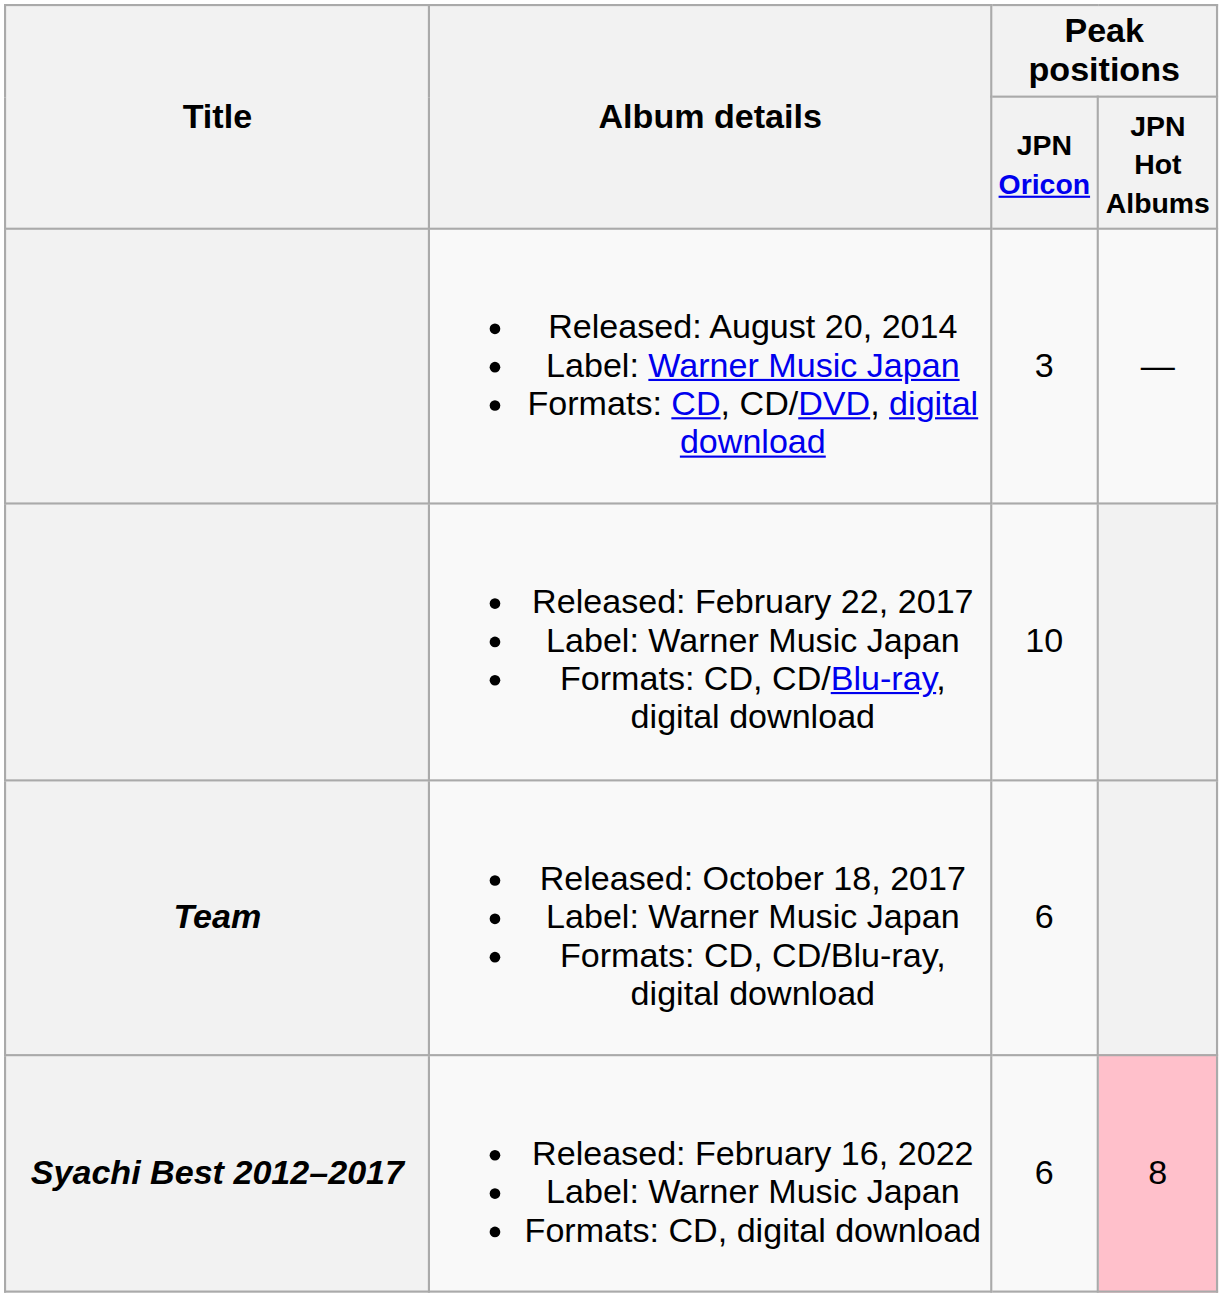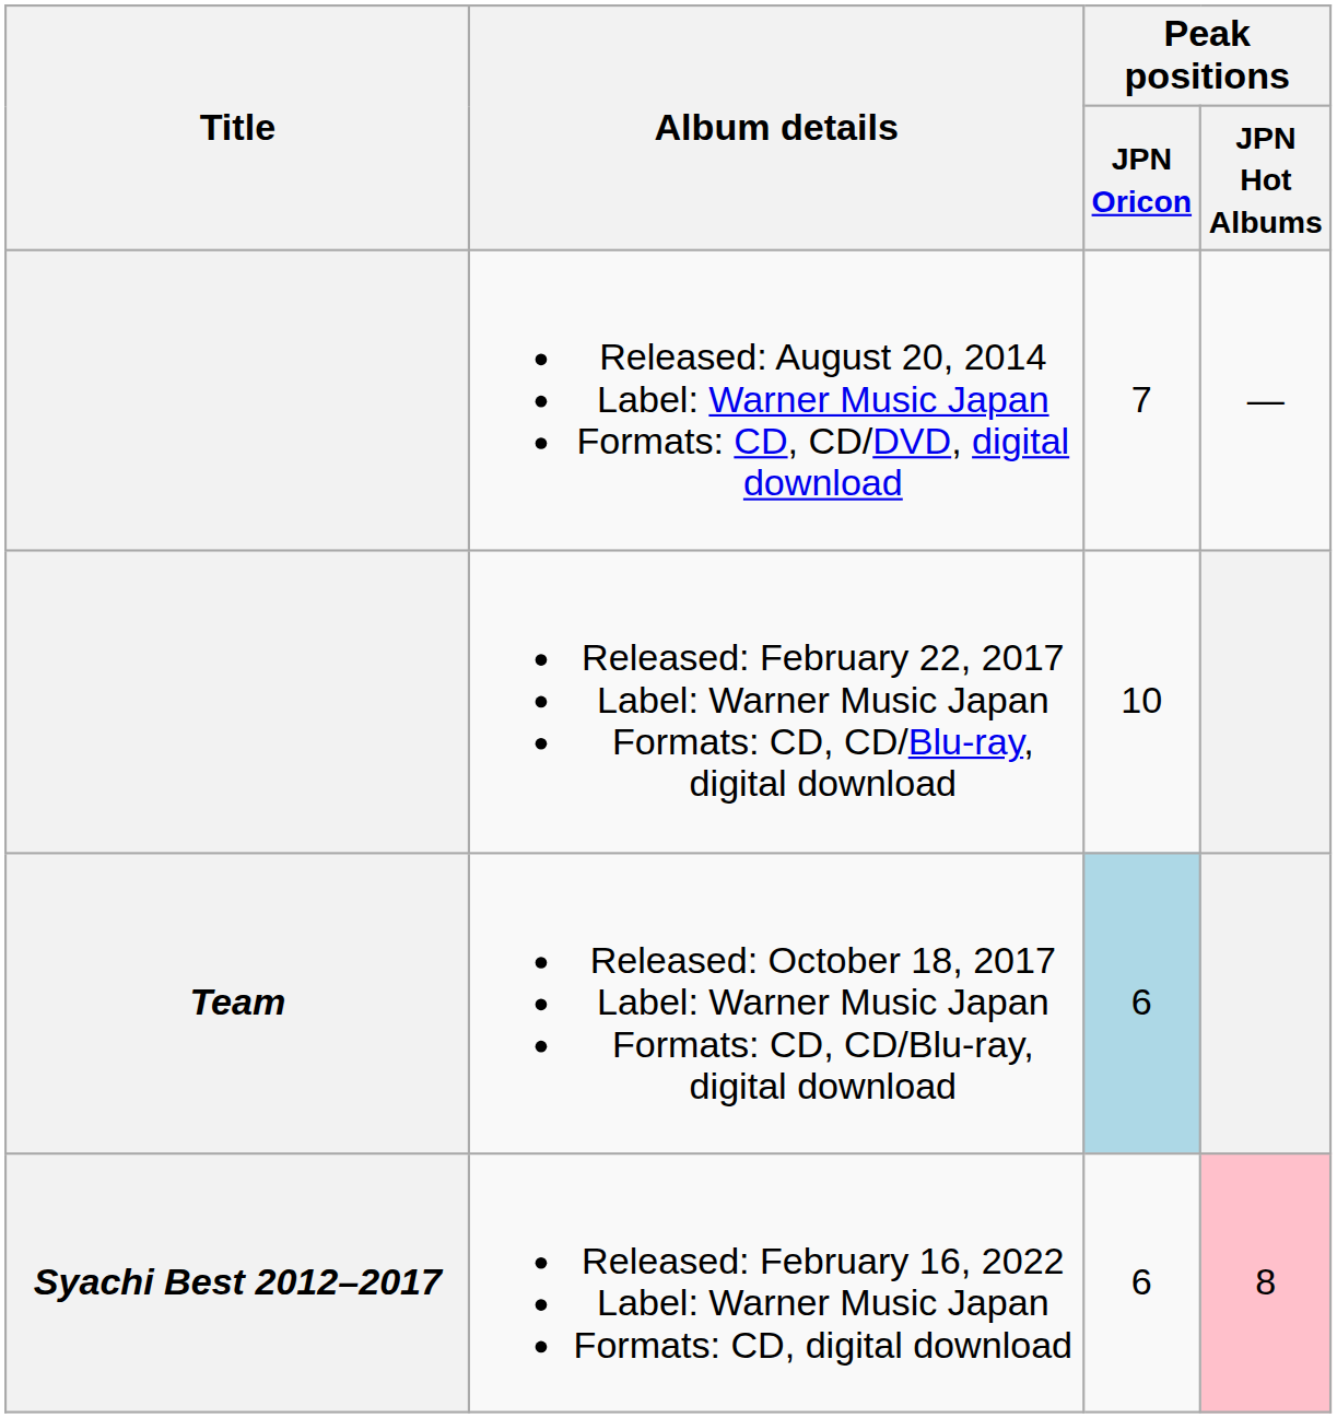row 3 | Peak positions / JPN Oricon: 3 -> 7
row 5 | Peak positions / JPN Oricon: no background -> lightblue background
